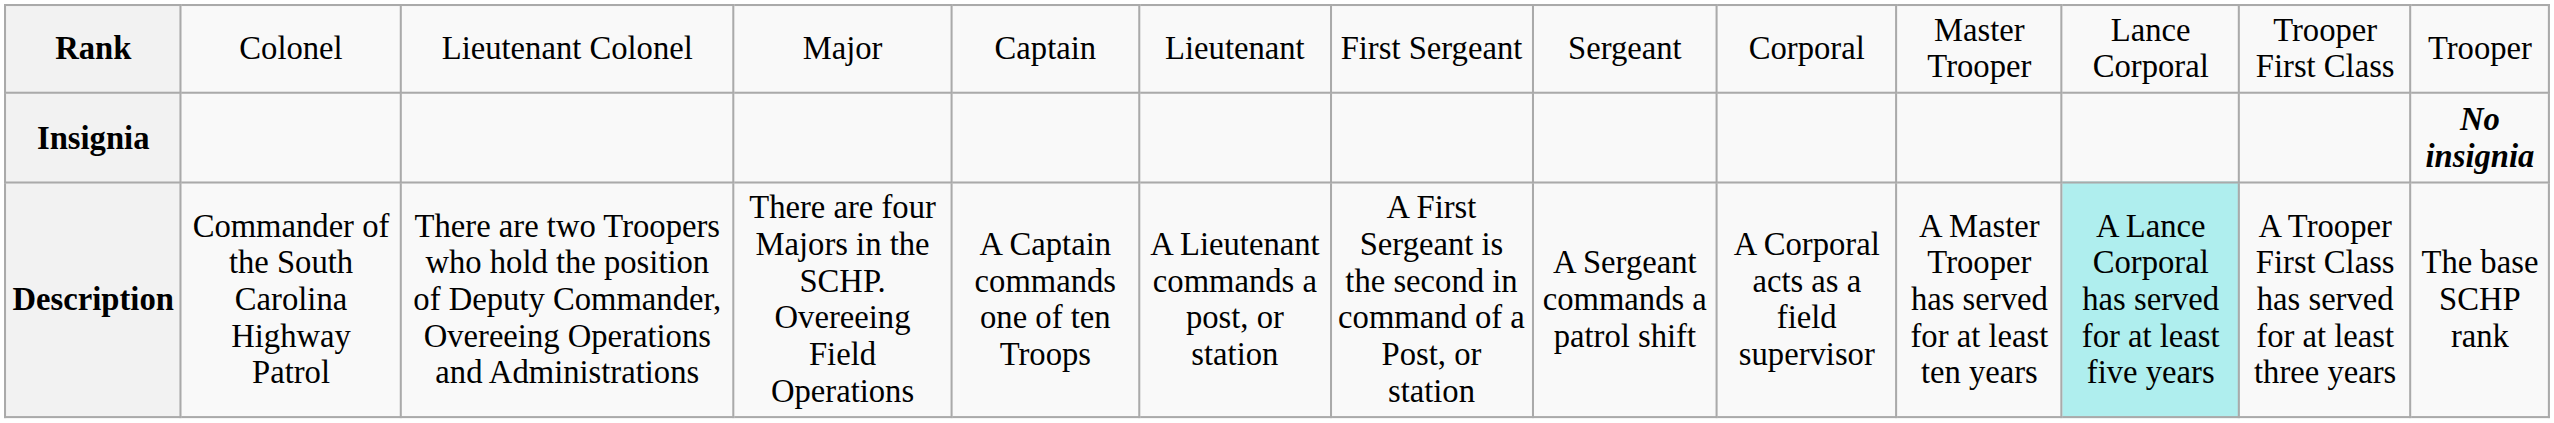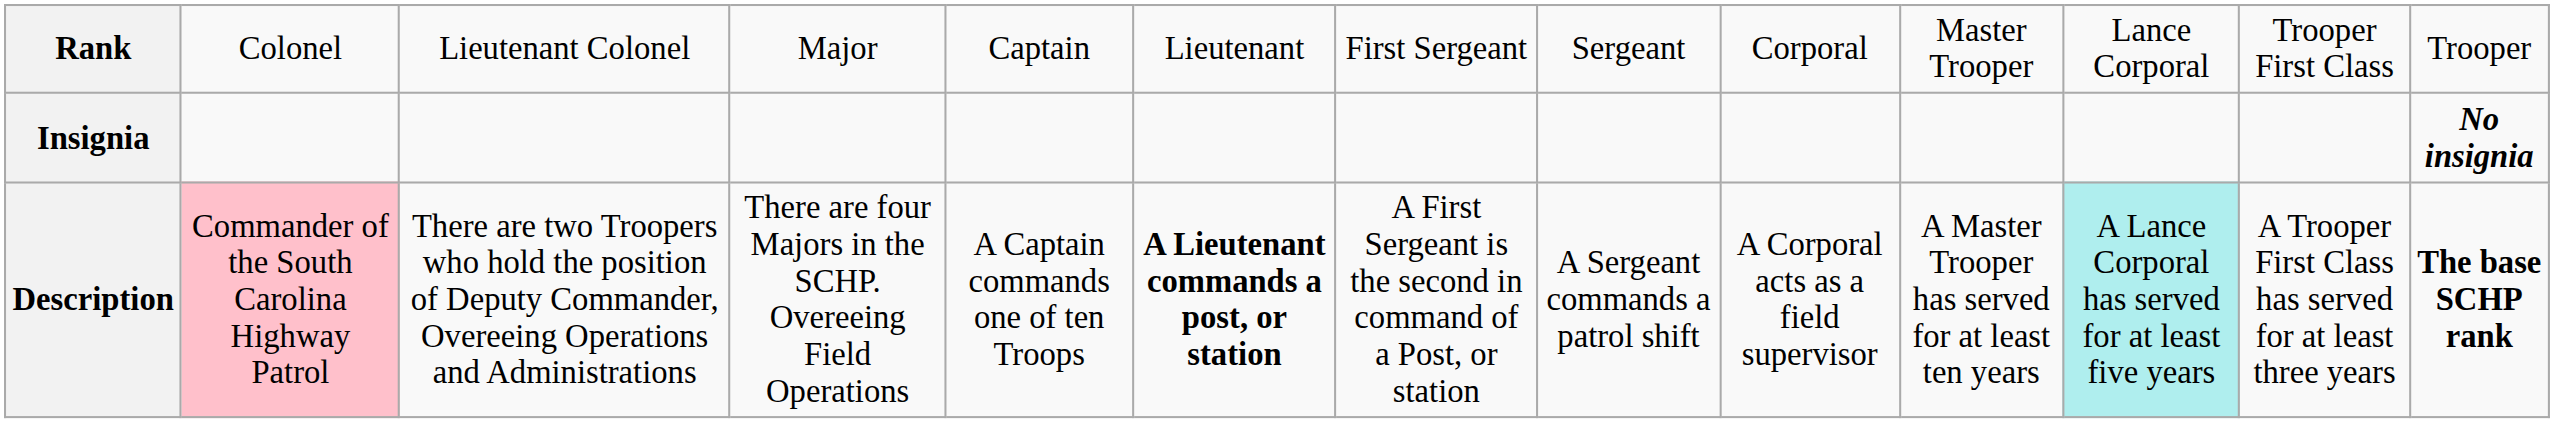Description | column 2: no background -> pink background
Description | column 6: normal -> bold
Description | column 13: normal -> bold
